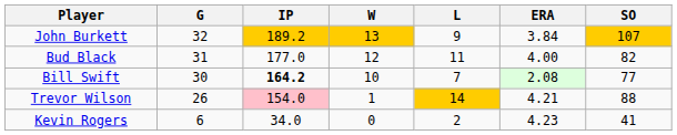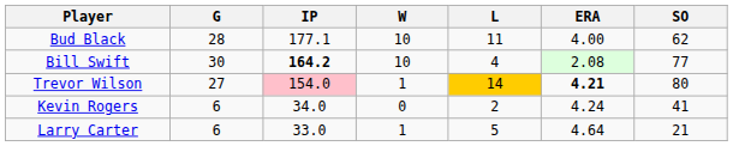- row: John Burkett | 32 | 189.2 | 13 | 9 | 3.84 | 107
Bud Black | G: 31 -> 28
Bud Black | IP: 177.0 -> 177.1
Bud Black | W: 12 -> 10
Bud Black | SO: 82 -> 62
Bill Swift | L: 7 -> 4
Trevor Wilson | G: 26 -> 27
Trevor Wilson | ERA: normal -> bold
Trevor Wilson | SO: 88 -> 80
Kevin Rogers | ERA: 4.23 -> 4.24
+ row: Larry Carter | 6 | 33.0 | 1 | 5 | 4.64 | 21
